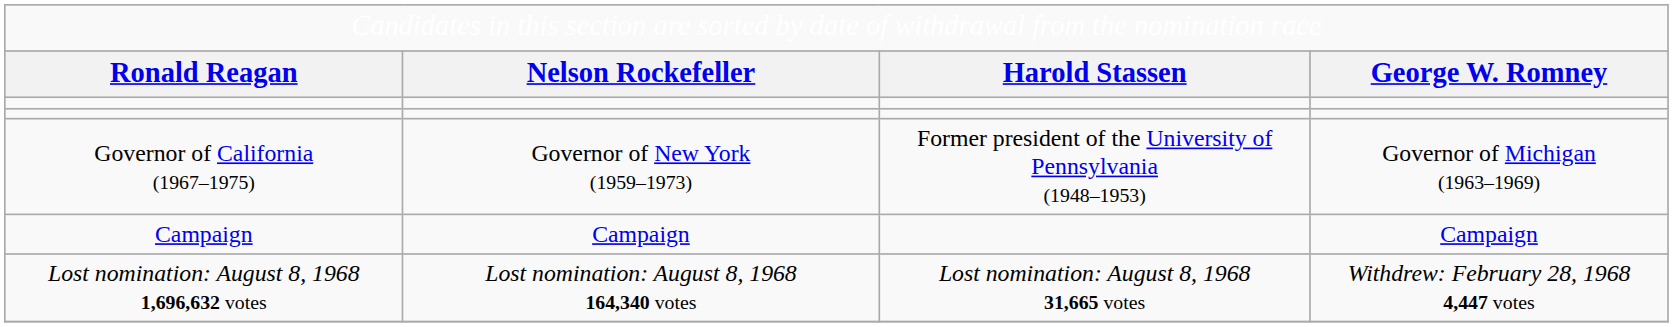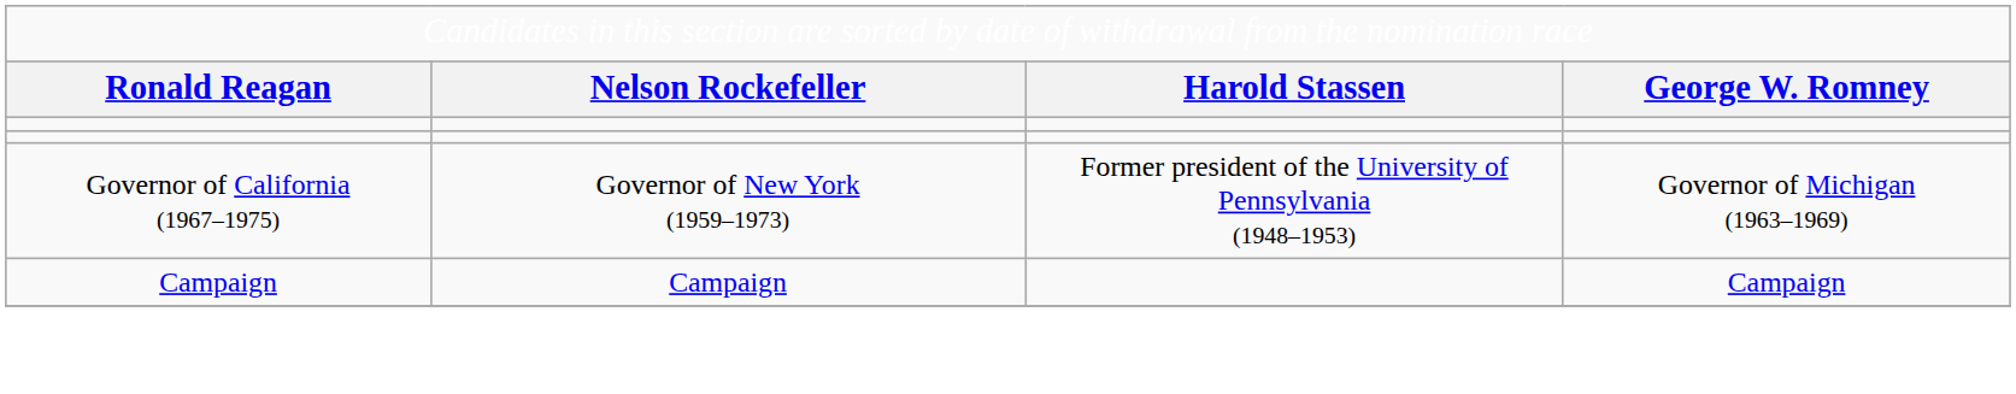- row: Lost nomination: August 8, 1968 1,696,632 votes | Lost nomination: August 8, 1968 164,340 votes | Lost nomination: August 8, 1968 31,665 votes | Withdrew: February 28, 1968 4,447 votes
